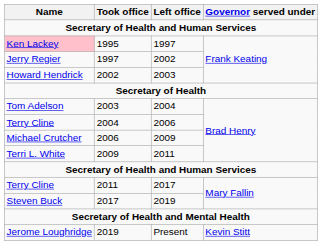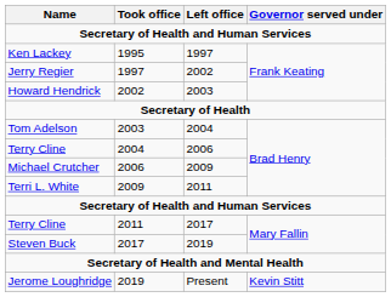1995 | Name: pink background -> no background
